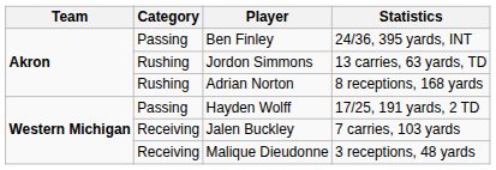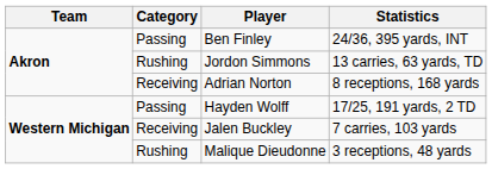Adrian Norton | Category: Rushing -> Receiving
Malique Dieudonne | Category: Receiving -> Rushing
